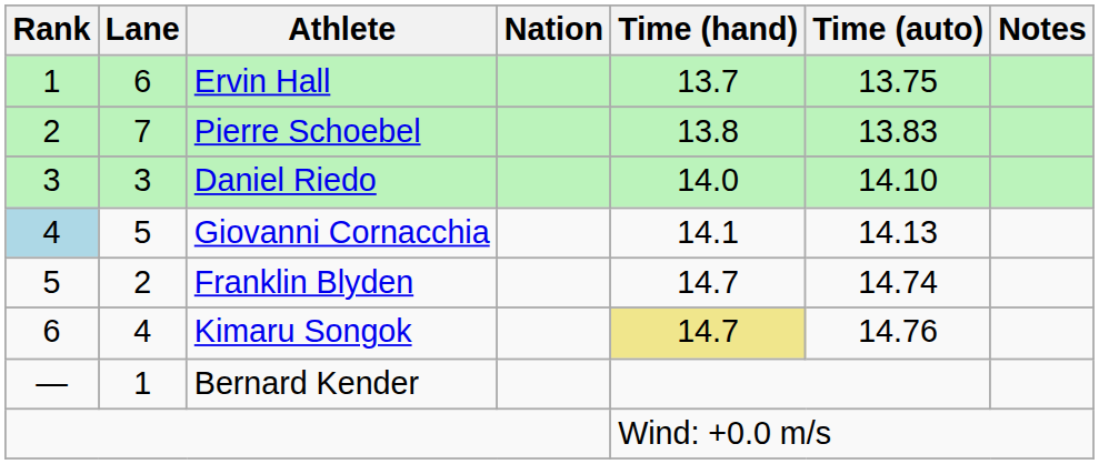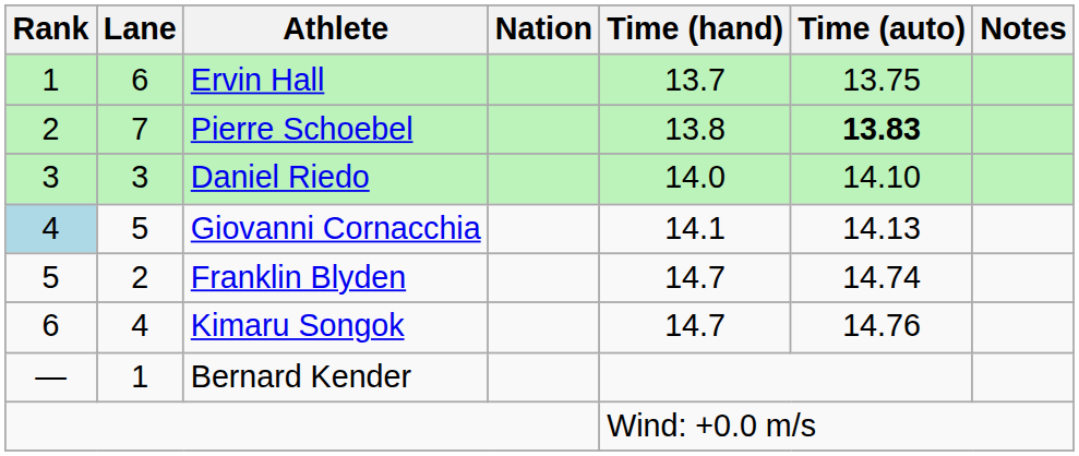Pierre Schoebel | Time (auto): normal -> bold
Kimaru Songok | Time (hand): khaki background -> no background
